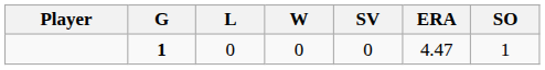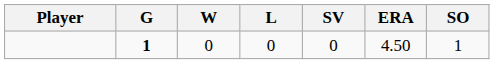columns swapped: W <-> L
row 2 | ERA: 4.47 -> 4.50
